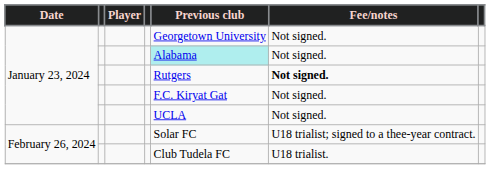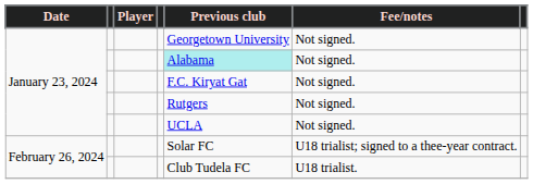row 4 | Previous club: Rutgers -> F.C. Kiryat Gat
row 4 | Fee/notes: bold -> normal
row 5 | Previous club: F.C. Kiryat Gat -> Rutgers
